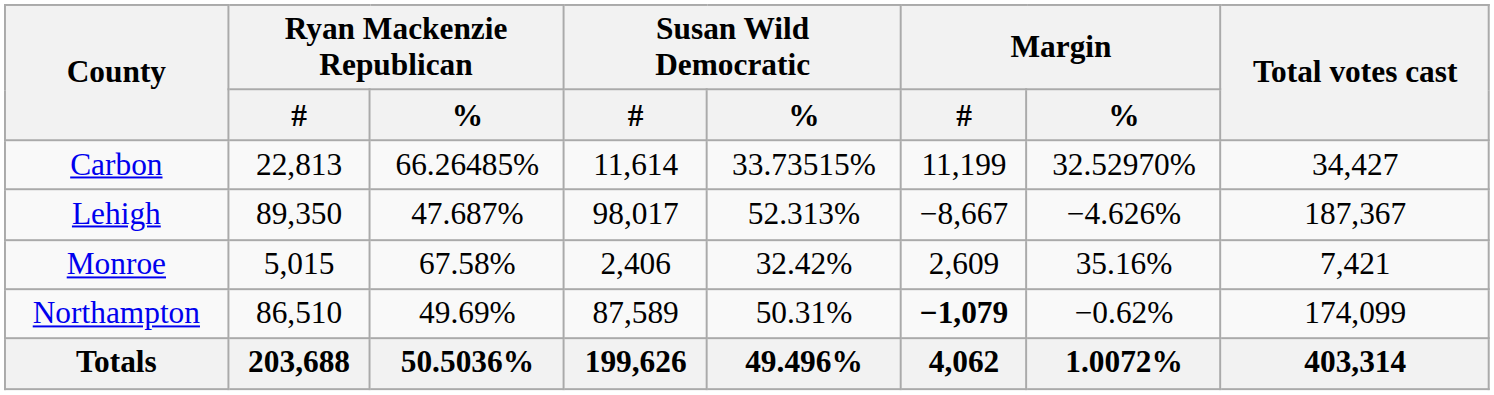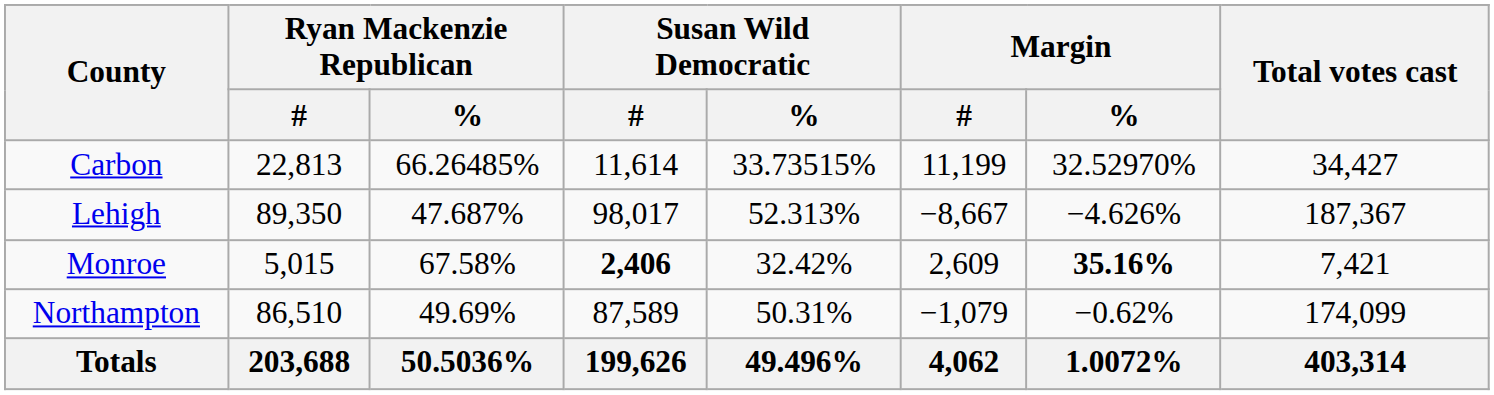Monroe | Susan Wild Democratic / #: normal -> bold
Monroe | Margin / %: normal -> bold
Northampton | Margin / #: bold -> normal
